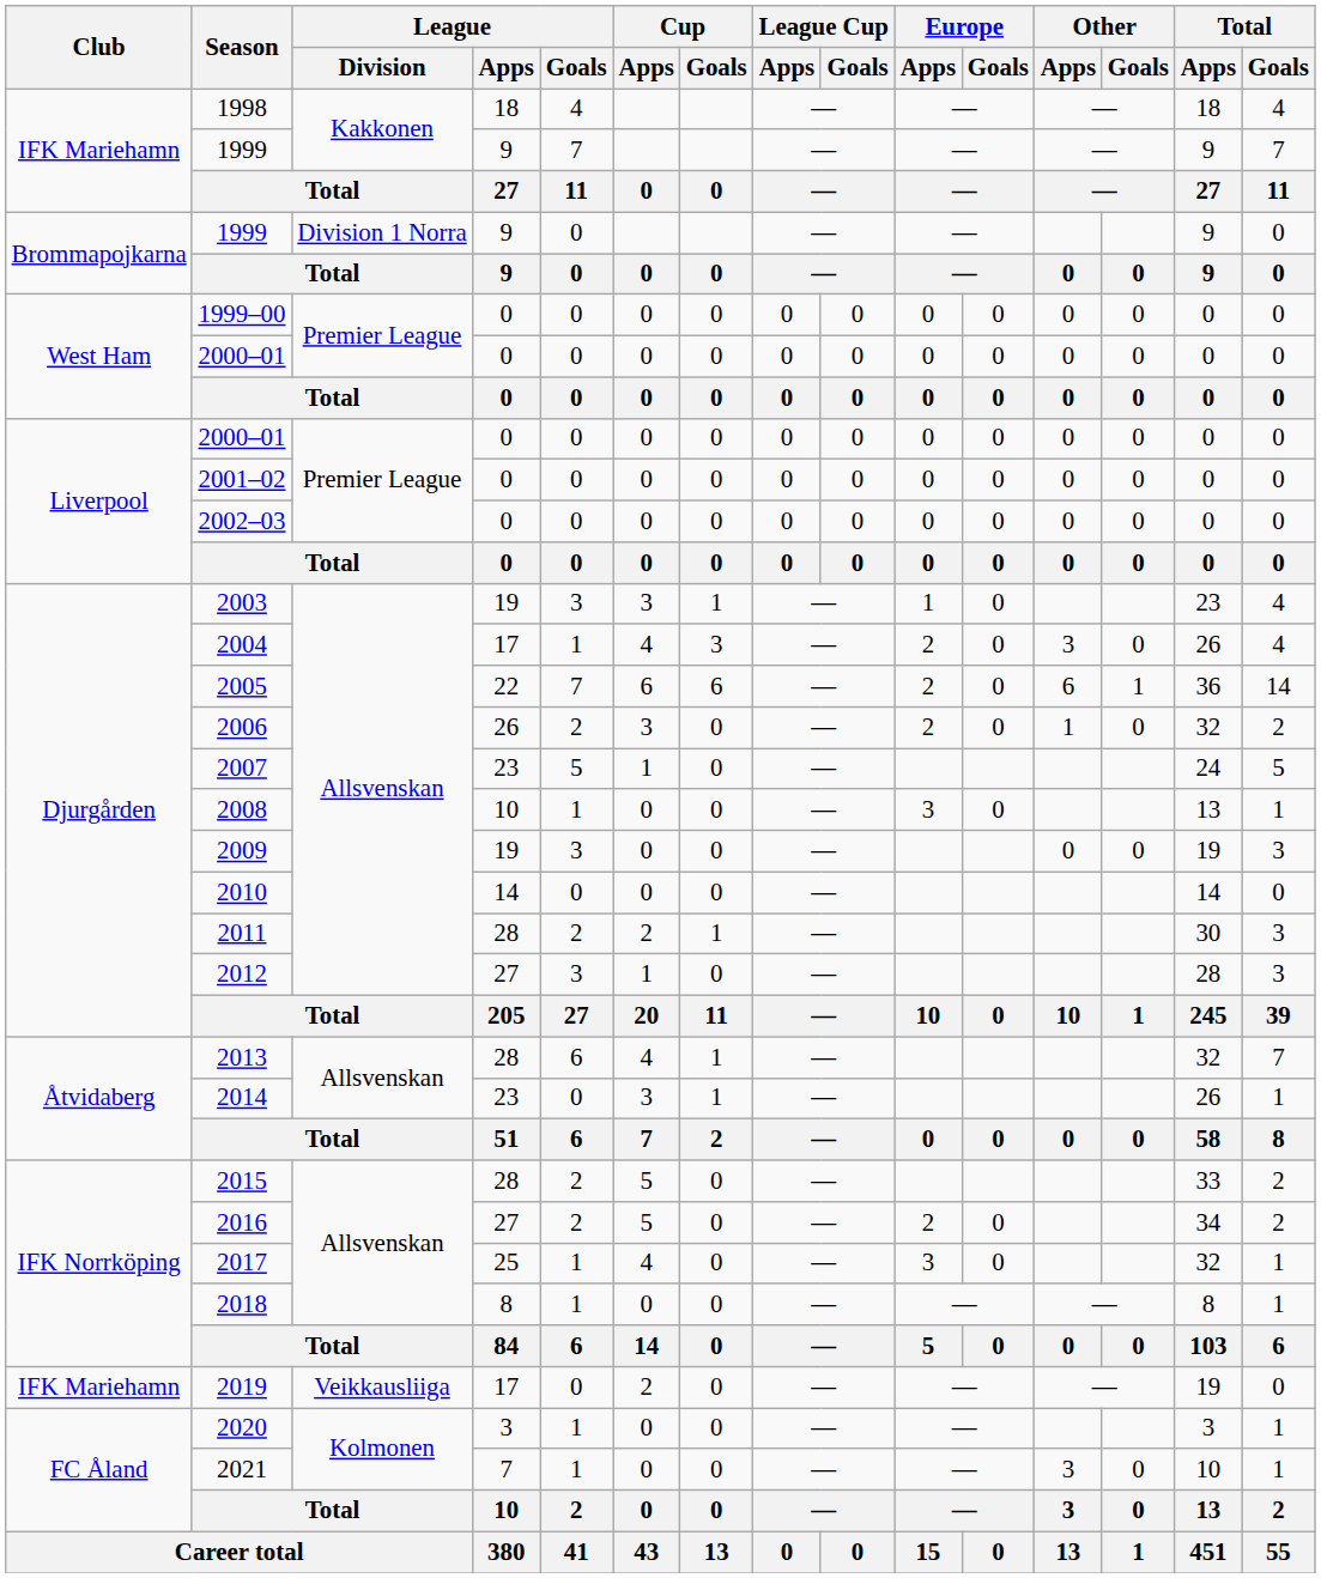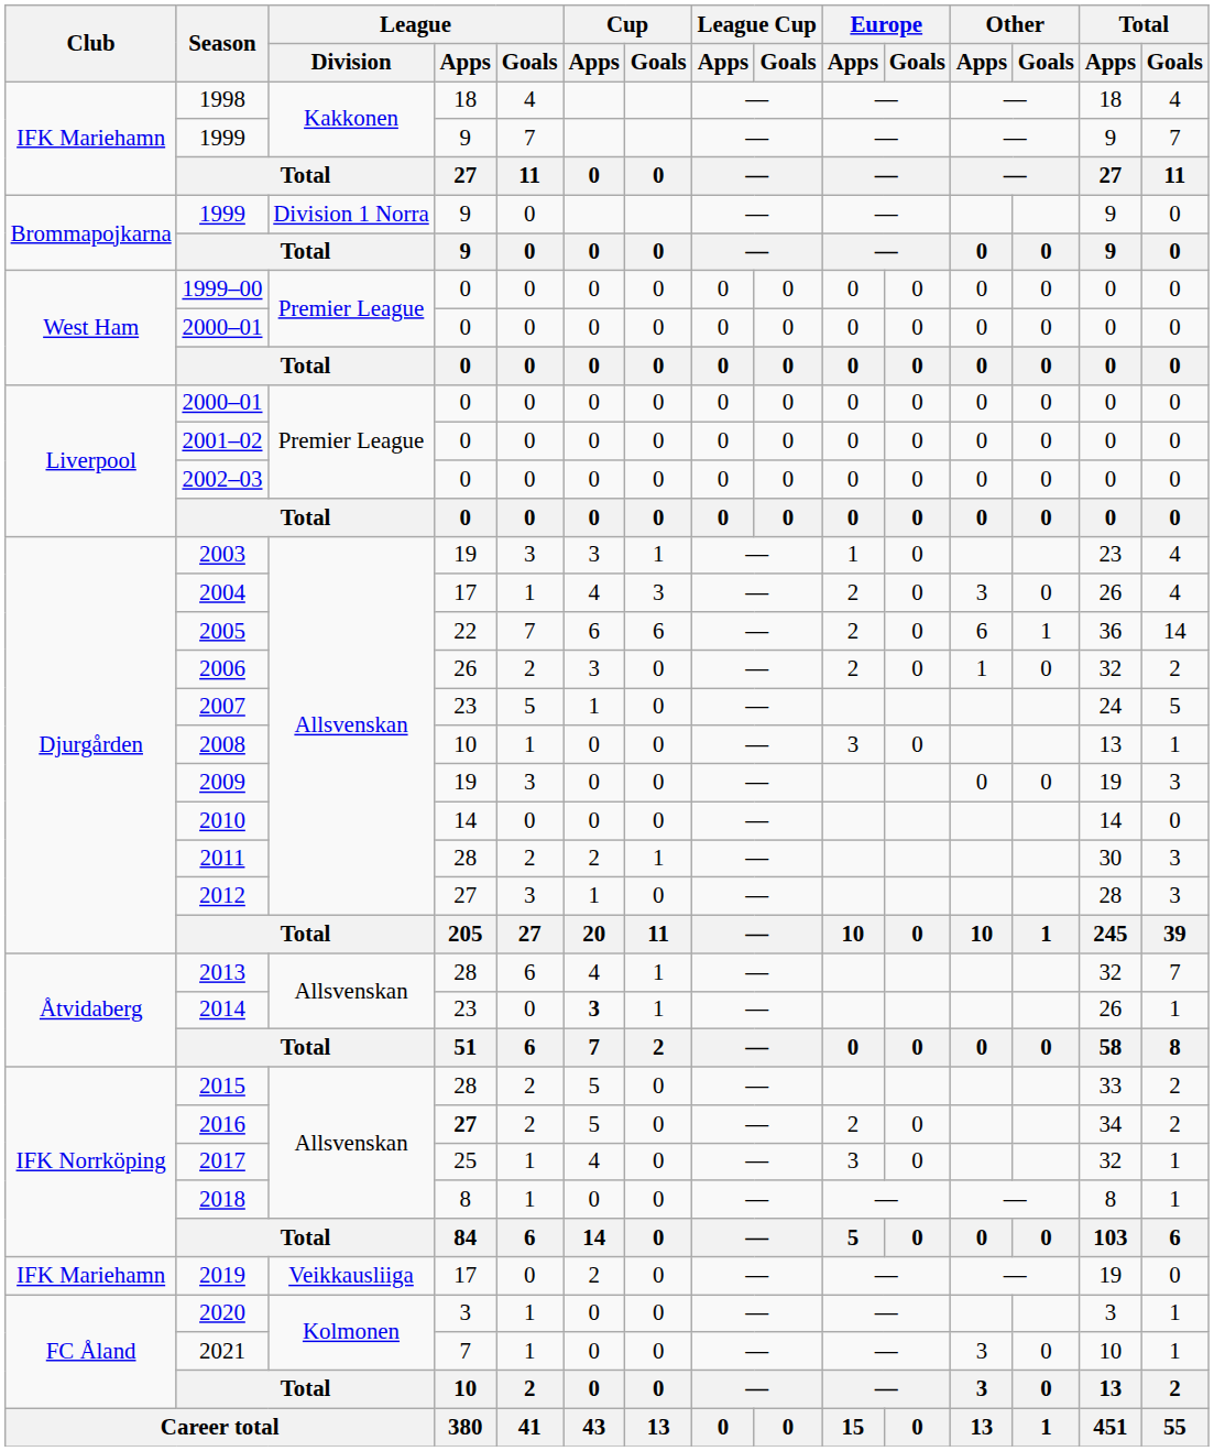2014 | Cup / Apps: normal -> bold
2016 | League / Apps: normal -> bold
